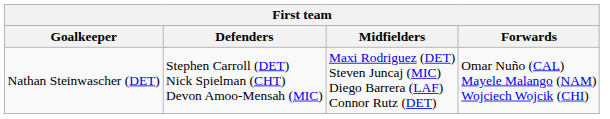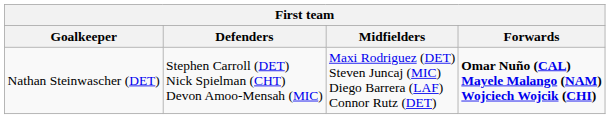Nathan Steinwascher (DET) | Forwards: normal -> bold
